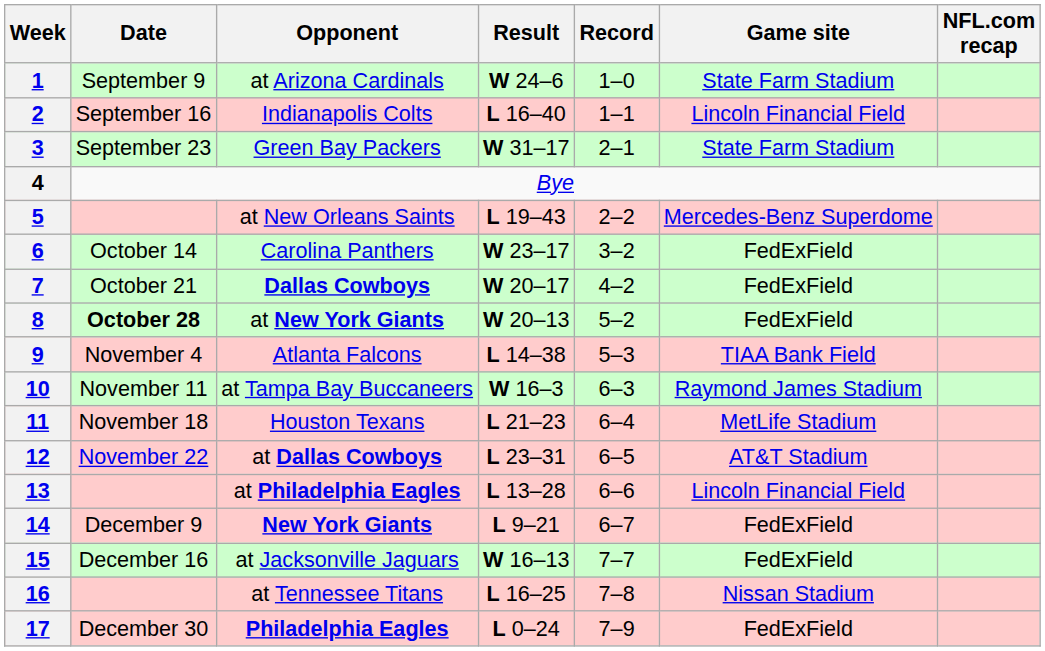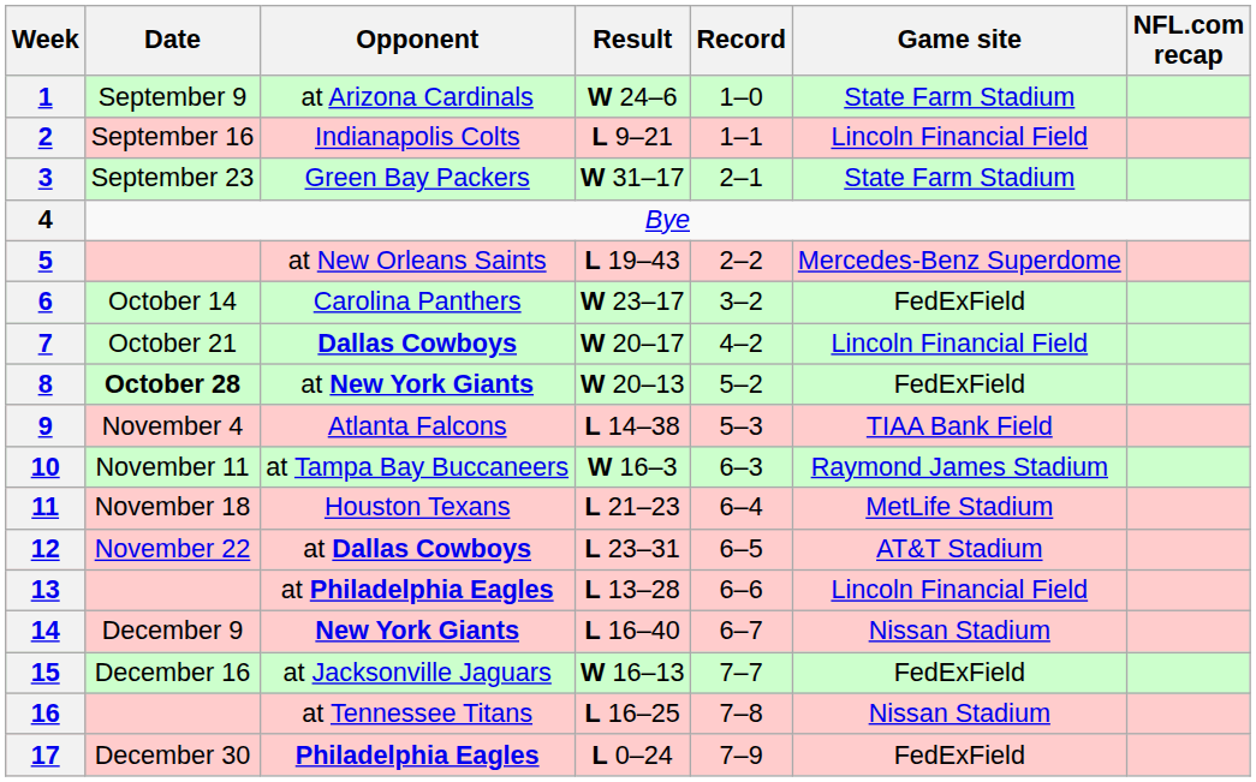2 | Result: L 16–40 -> L 9–21
7 | Game site: FedExField -> Lincoln Financial Field
14 | Result: L 9–21 -> L 16–40
14 | Game site: FedExField -> Nissan Stadium
